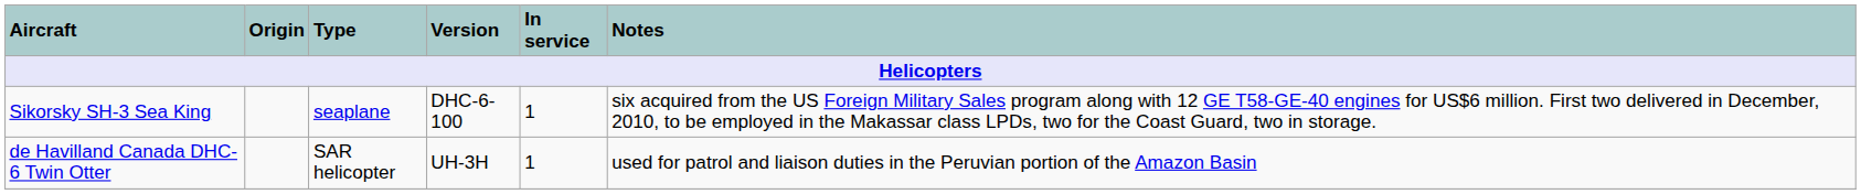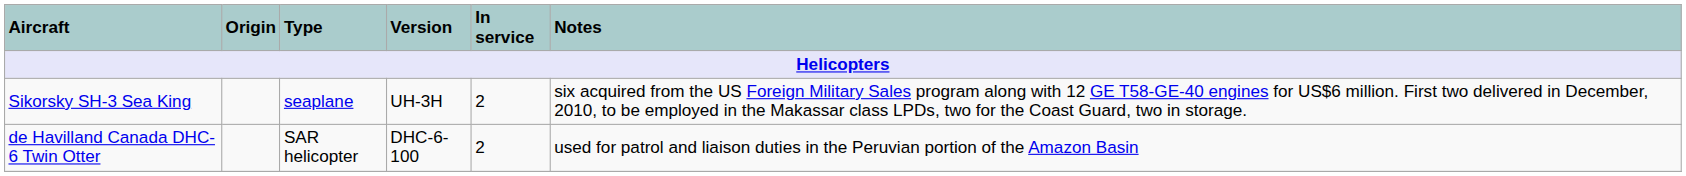Sikorsky SH-3 Sea King | Version: DHC-6-100 -> UH-3H
Sikorsky SH-3 Sea King | In service: 1 -> 2
de Havilland Canada DHC-6 Twin Otter | Version: UH-3H -> DHC-6-100
de Havilland Canada DHC-6 Twin Otter | In service: 1 -> 2
